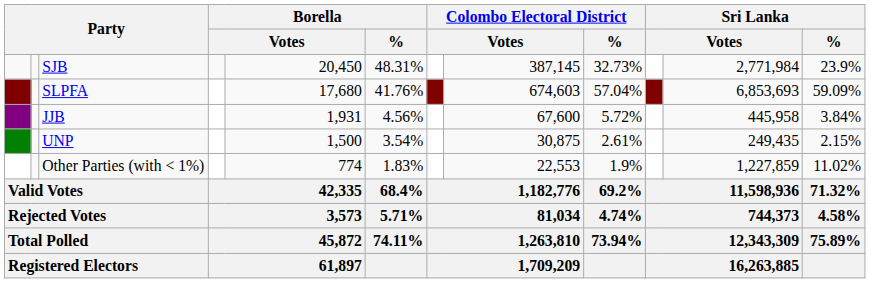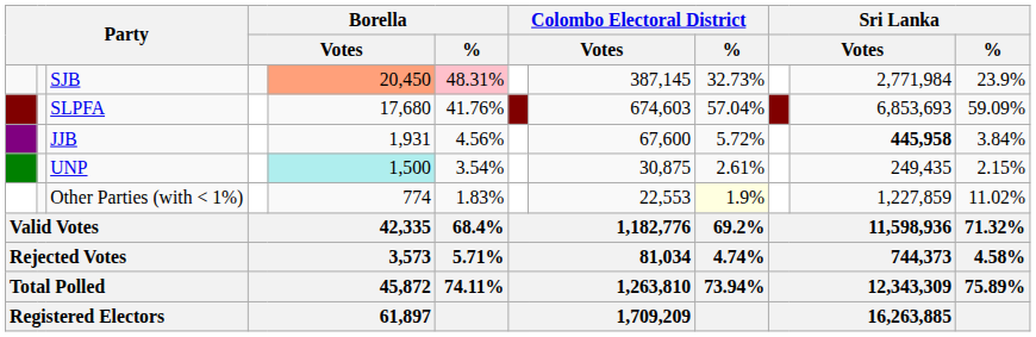SJB | column 5: no background -> lightsalmon background
SJB | Borella / %: no background -> pink background
JJB | column 11: normal -> bold
UNP | column 5: no background -> paleturquoise background
Other Parties (with < 1%) | Colombo Electoral District / %: no background -> lightyellow background
